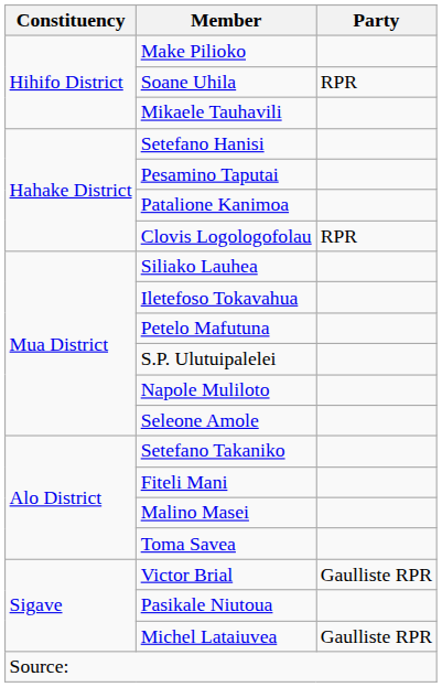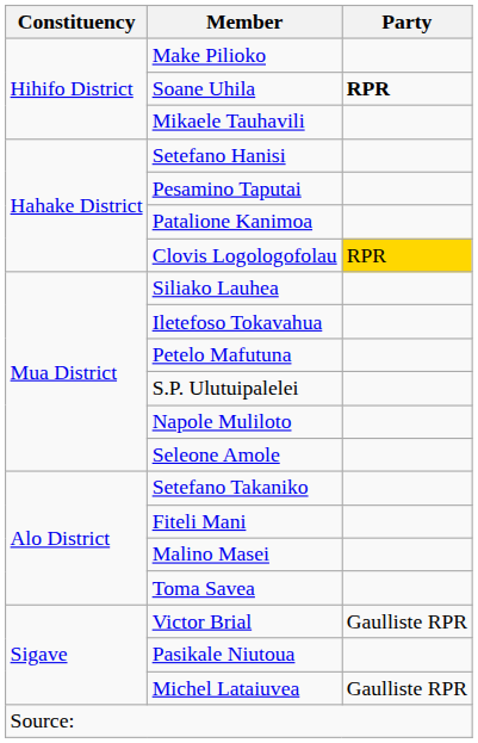Soane Uhila | Party: normal -> bold
Clovis Logologofolau | Party: no background -> gold background
